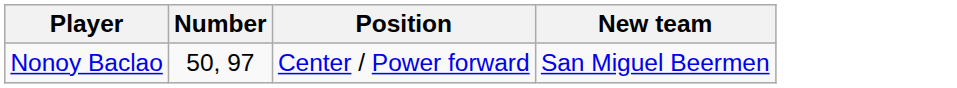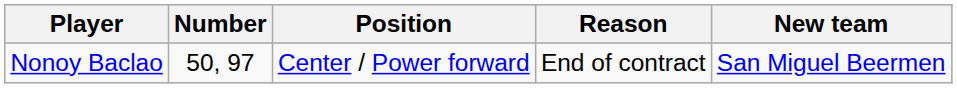+ column: Reason | End of contract
